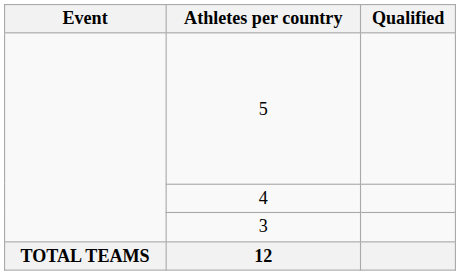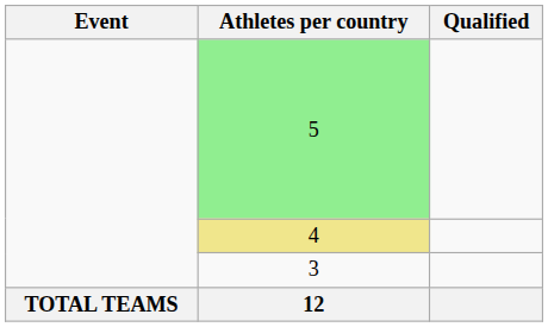5 | Athletes per country: no background -> lightgreen background
4 | Athletes per country: no background -> khaki background
